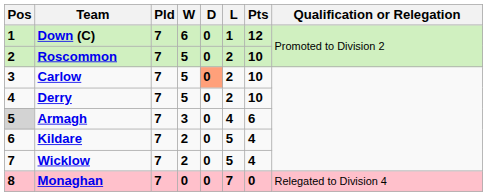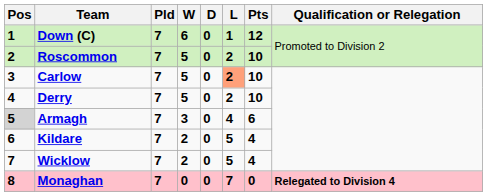Carlow | D: lightsalmon background -> no background
Carlow | L: no background -> lightsalmon background
Monaghan | Qualification or Relegation: normal -> bold
